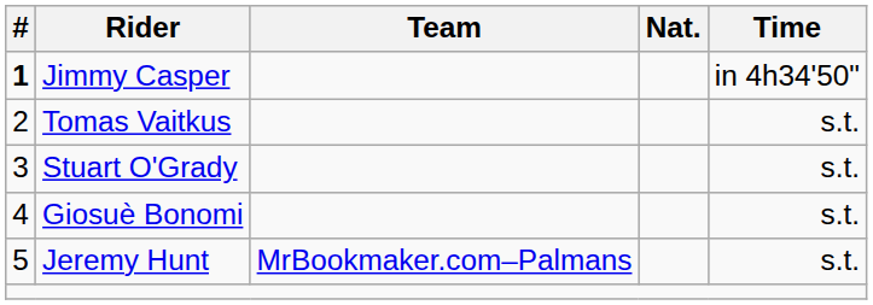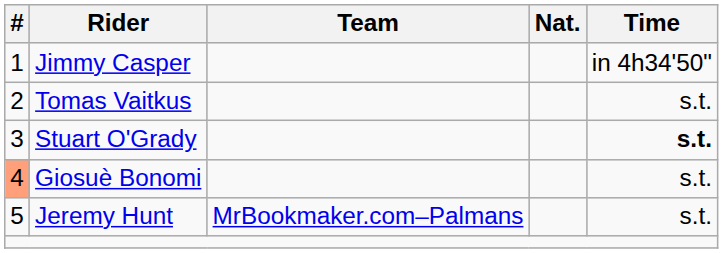Jimmy Casper | #: bold -> normal
Stuart O'Grady | Time: normal -> bold
Giosuè Bonomi | #: no background -> lightsalmon background
